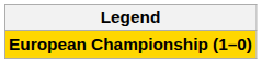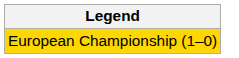row 2 | column 1: bold -> normal
